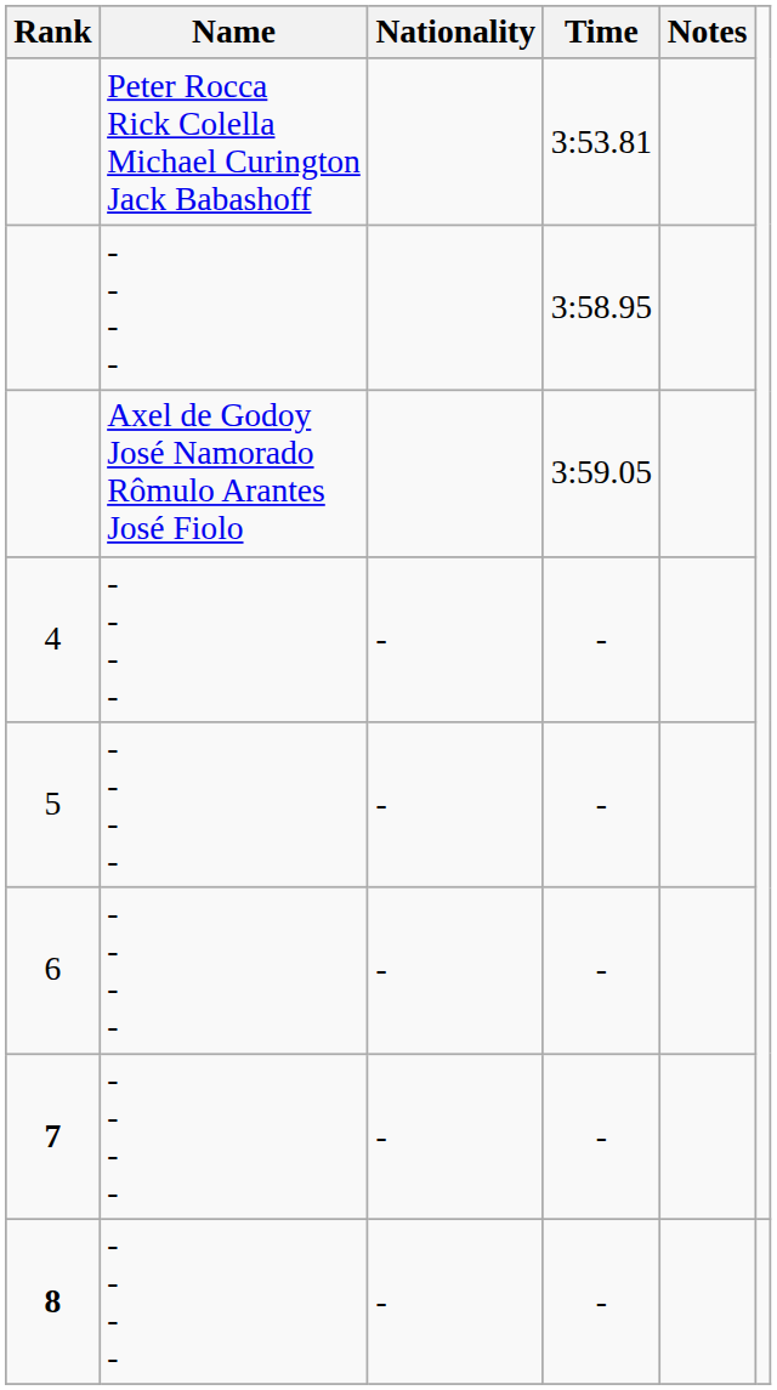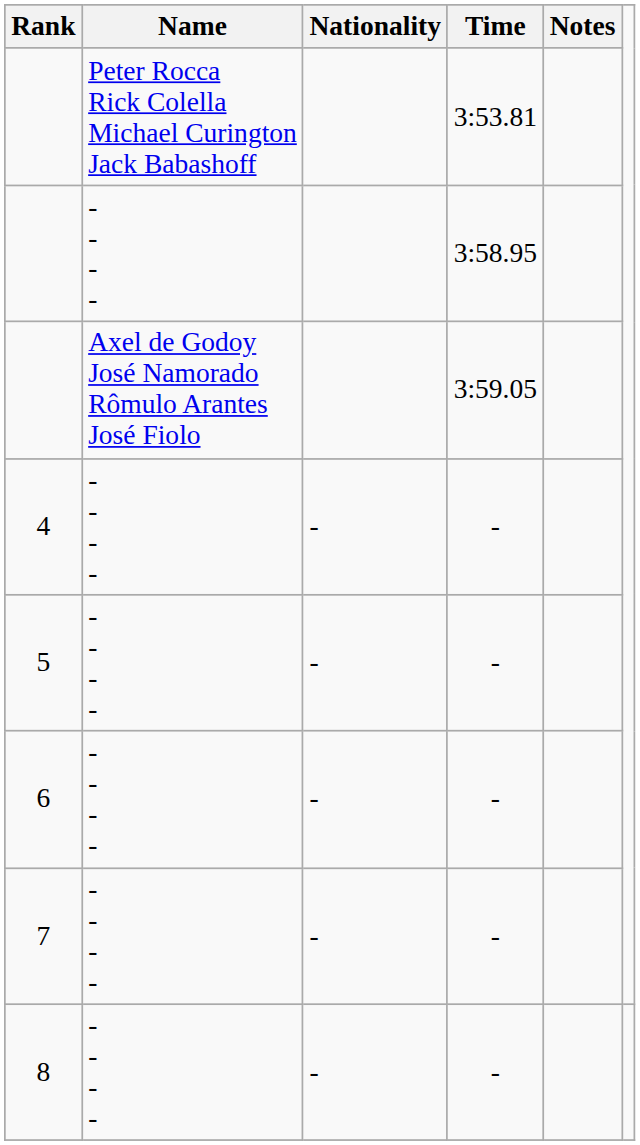7 | Rank: bold -> normal
8 | Rank: bold -> normal
